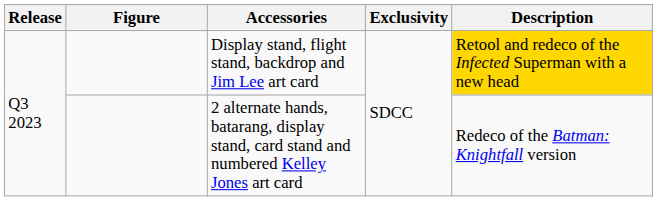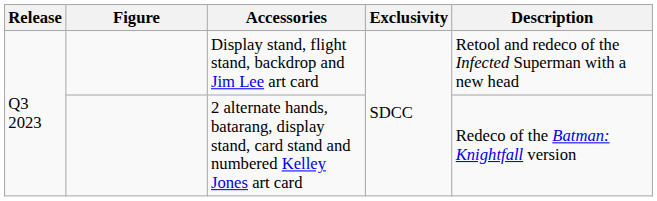Display stand, flight stand, backdrop and Jim Lee art card | Description: gold background -> no background
